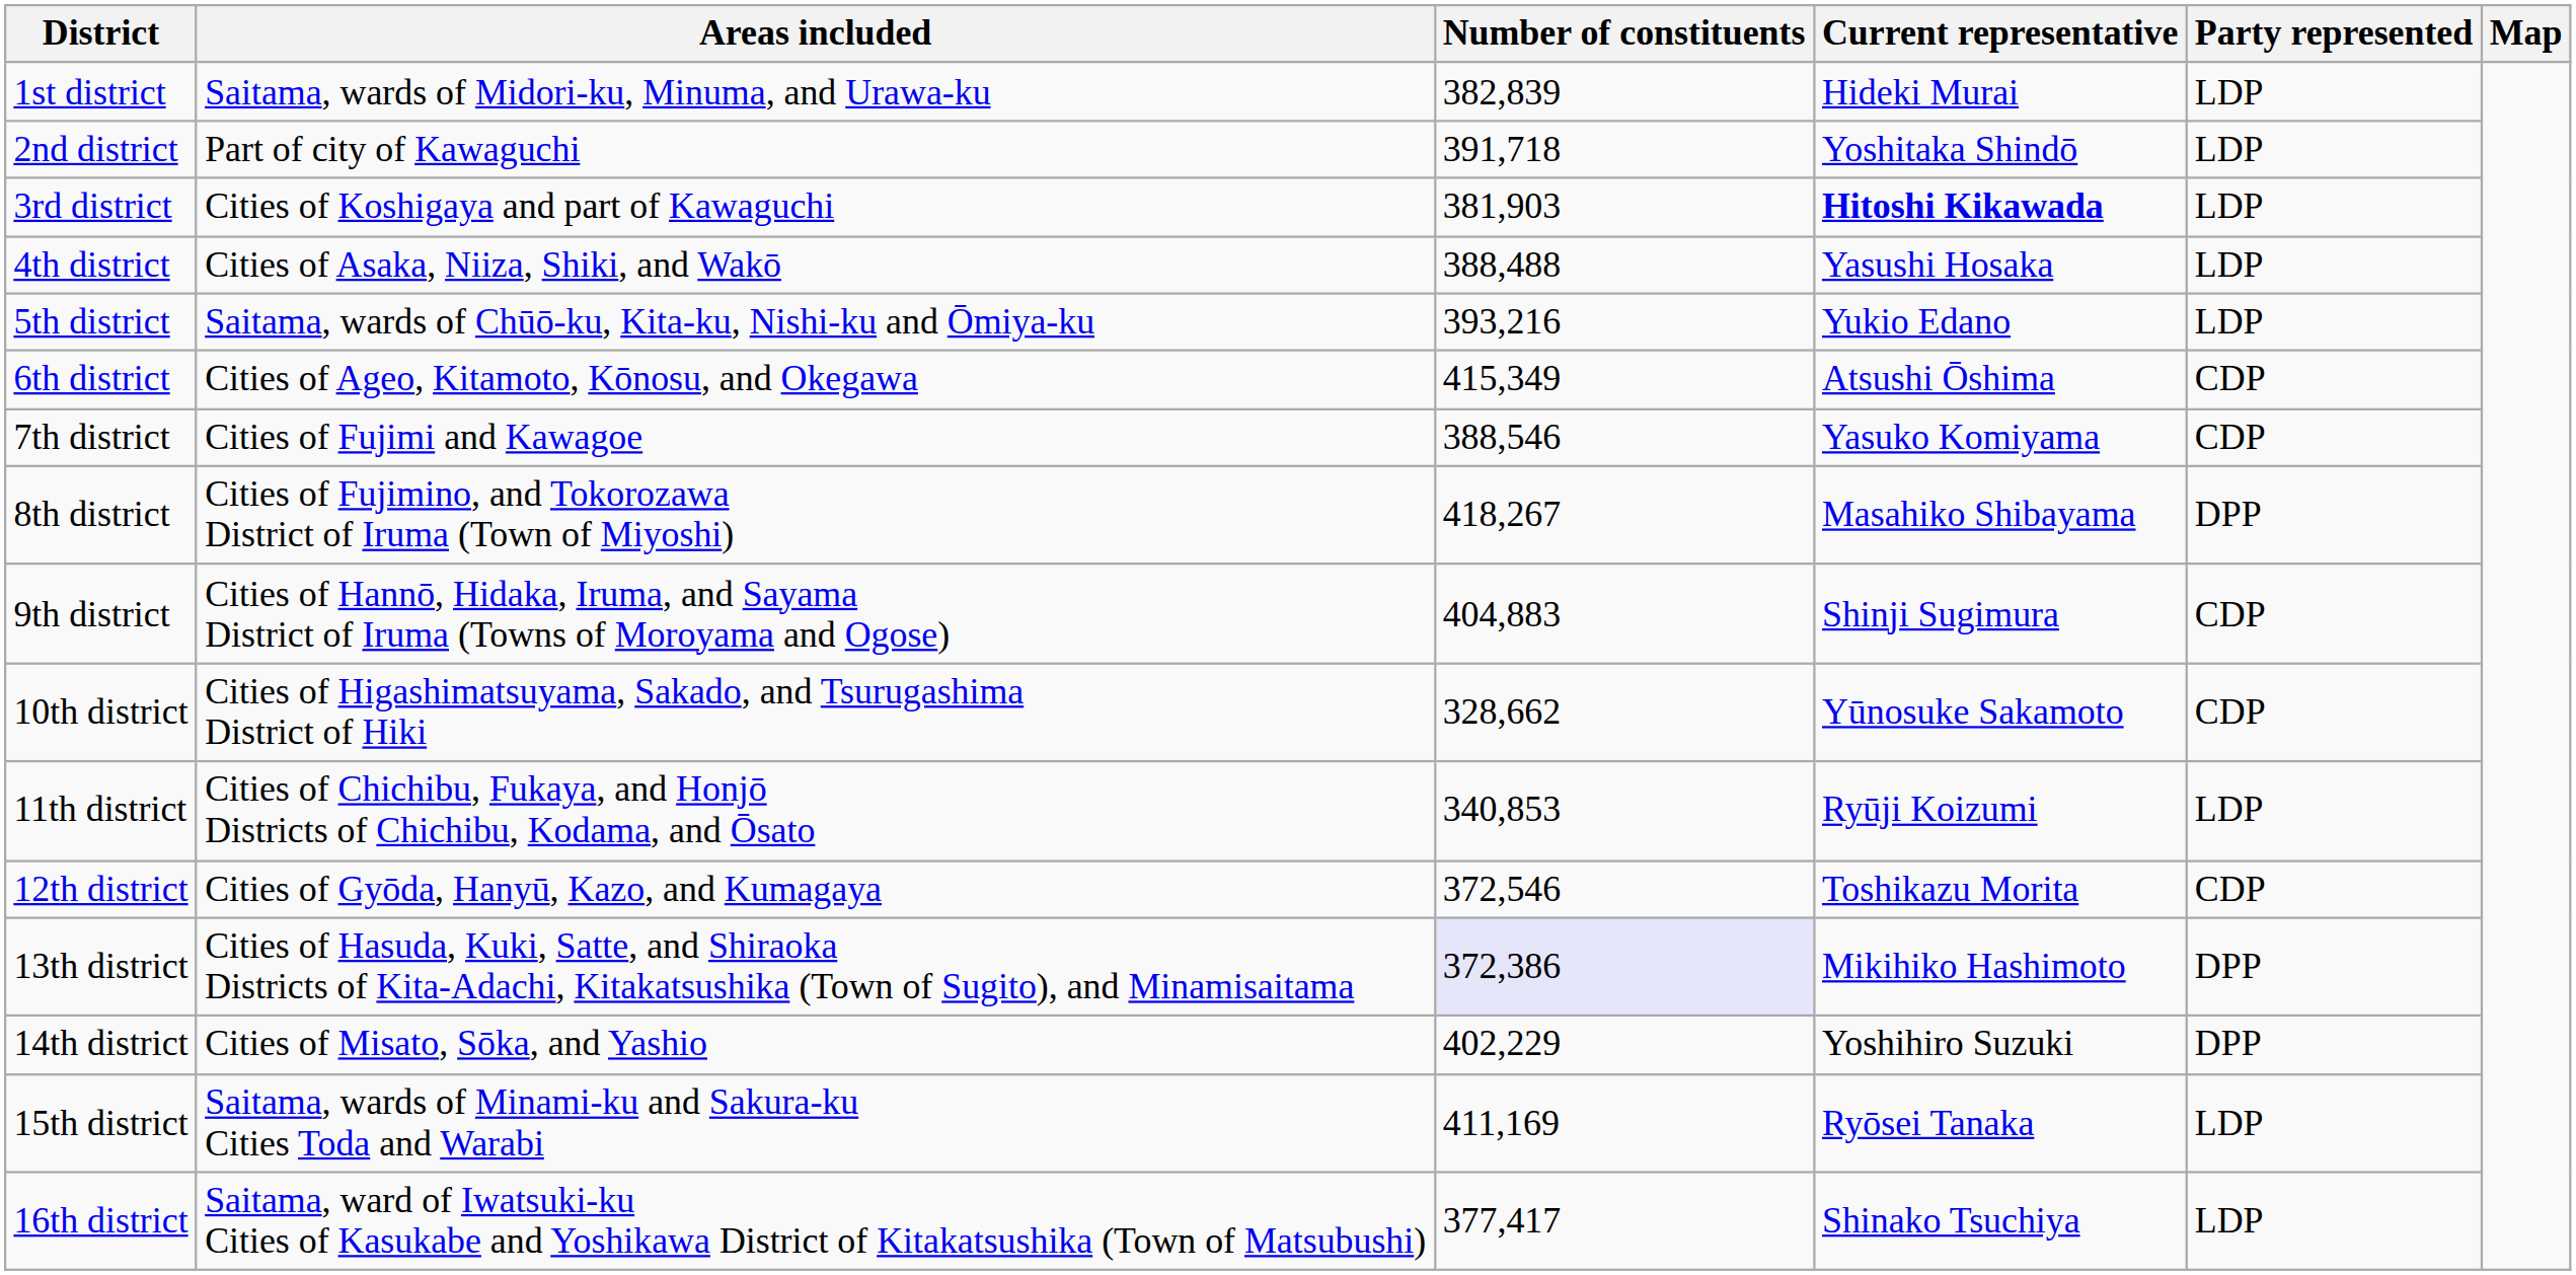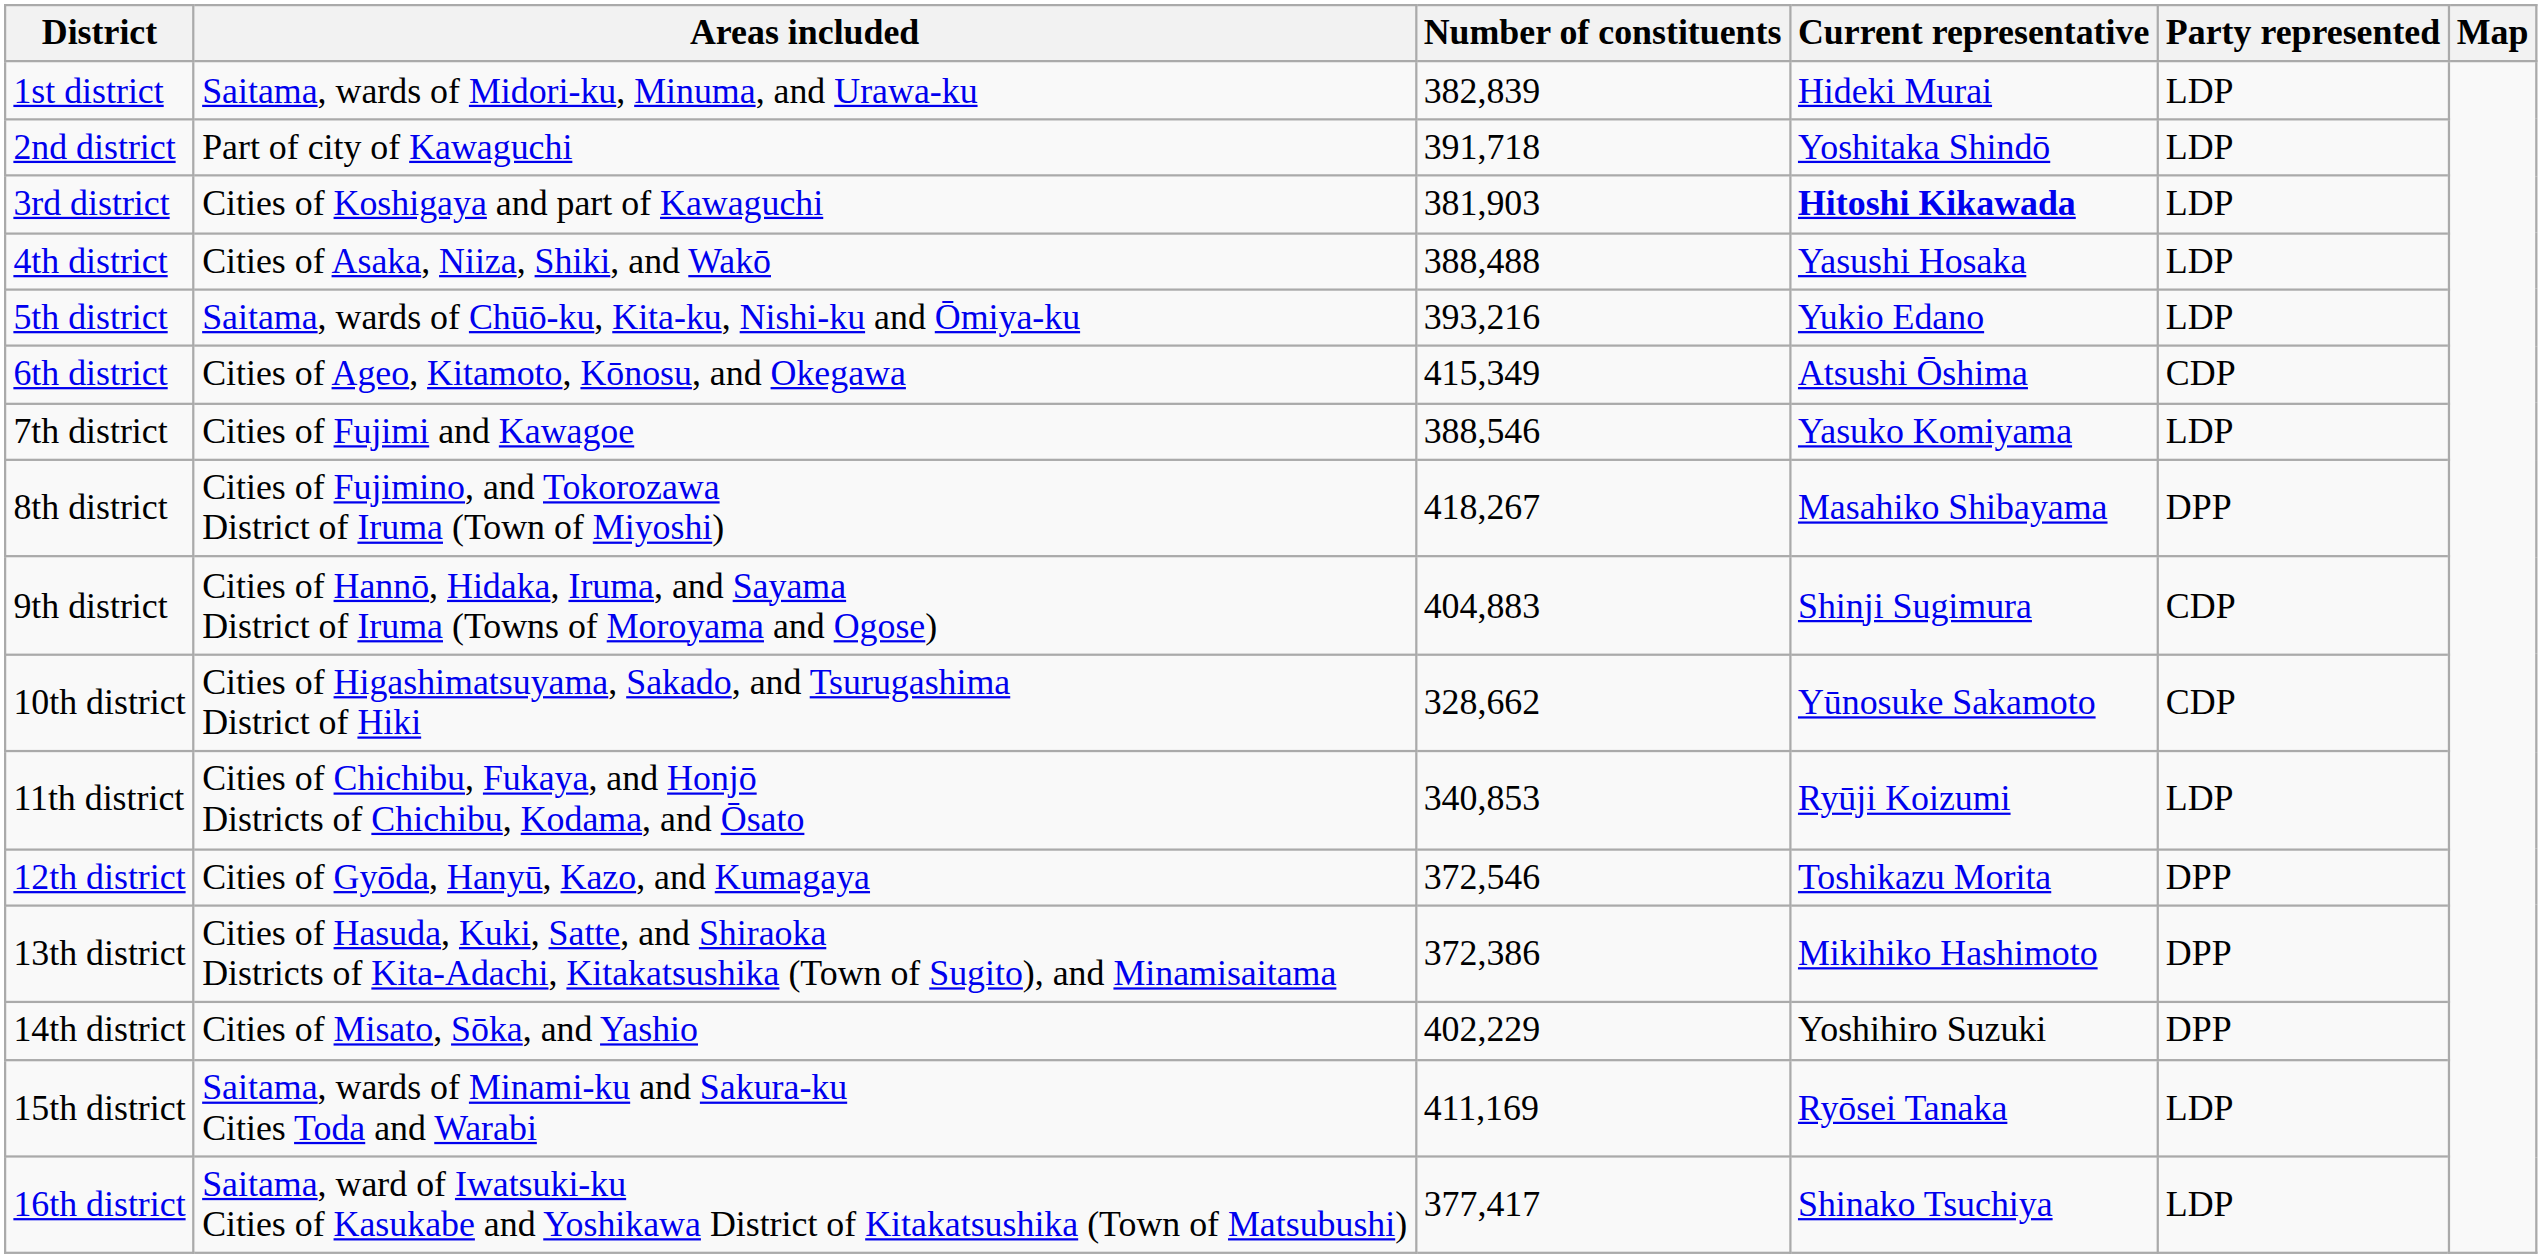7th district | Party represented: CDP -> LDP
12th district | Party represented: CDP -> DPP
13th district | Number of constituents: lavender background -> no background
